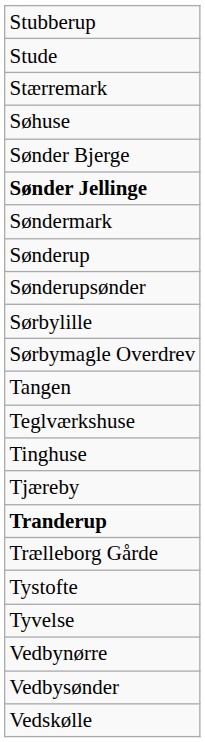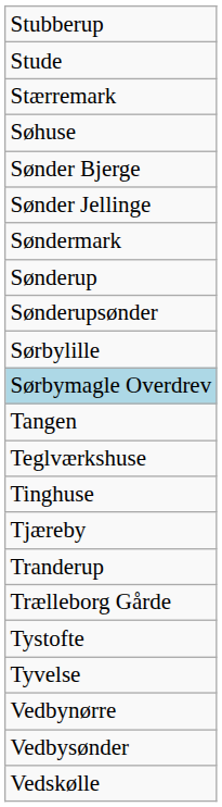row 6 | column 1: bold -> normal
row 11 | column 1: no background -> lightblue background
row 16 | column 1: bold -> normal
